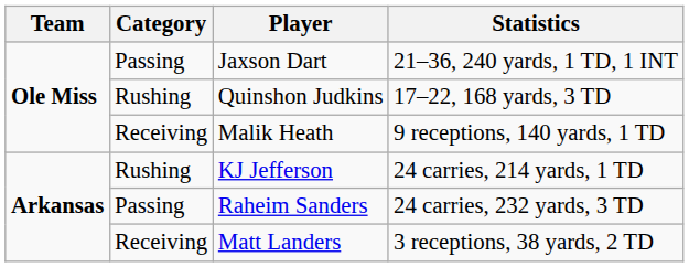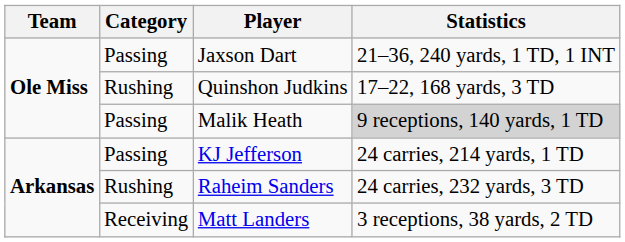Malik Heath | Category: Receiving -> Passing
Malik Heath | Statistics: no background -> lightgrey background
KJ Jefferson | Category: Rushing -> Passing
Raheim Sanders | Category: Passing -> Rushing
